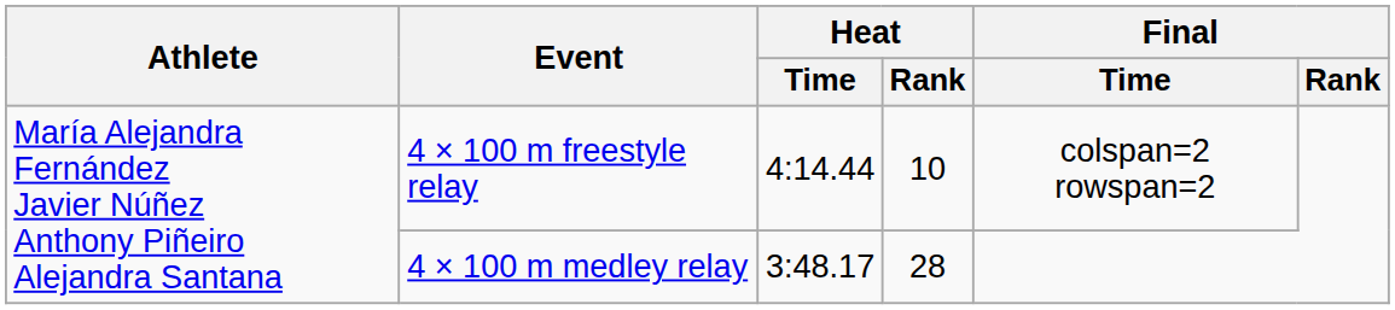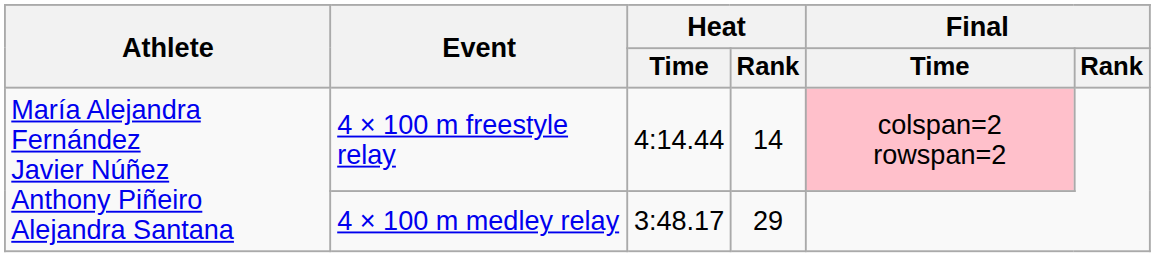4 × 100 m freestyle relay | Heat / Rank: 10 -> 14
4 × 100 m freestyle relay | Final / Time: no background -> pink background
4 × 100 m medley relay | Heat / Rank: 28 -> 29
